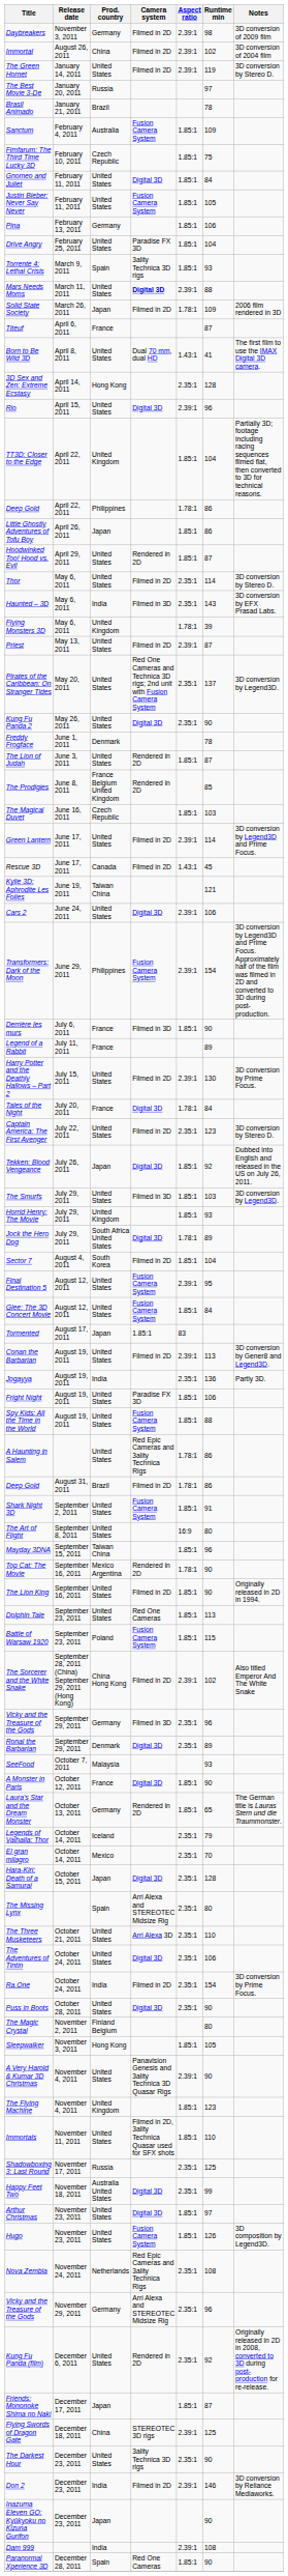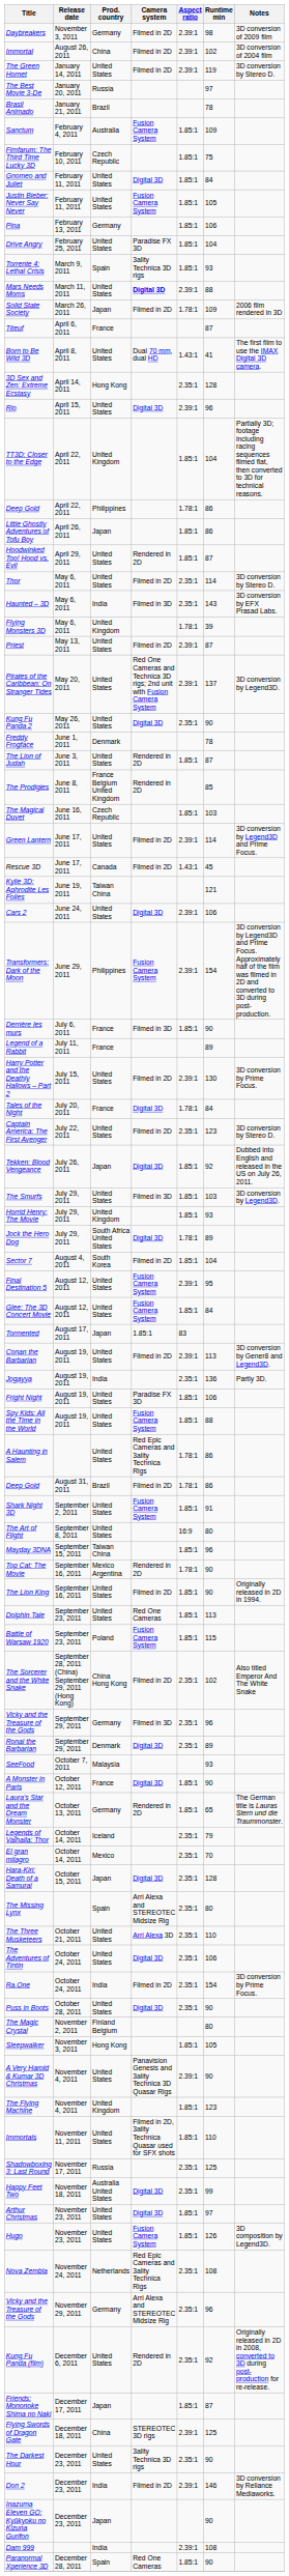Pirates of the Caribbean: On Stranger Tides | Aspect ratio: 2.35:1 -> 2.39:1
The Sorcerer and the White Snake | Aspect ratio: 2.39:1 -> 2.35:1
